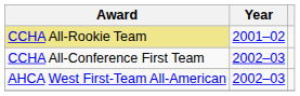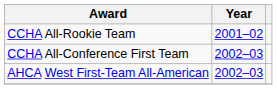row 2 | Award: khaki background -> no background
